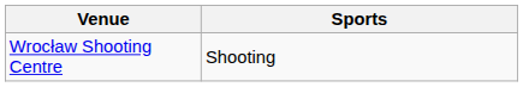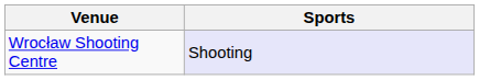Wrocław Shooting Centre | Sports: no background -> lavender background
